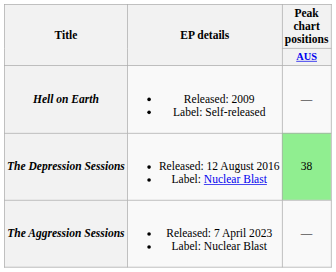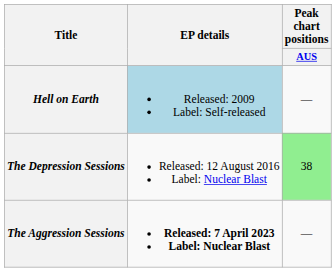Hell on Earth | EP details: no background -> lightblue background
The Aggression Sessions | EP details: normal -> bold
